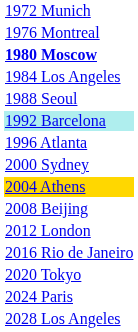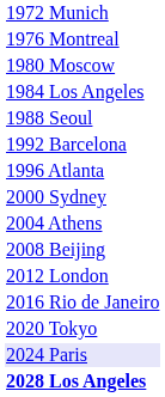1980 Moscow | column 1: bold -> normal
1992 Barcelona | column 1: paleturquoise background -> no background
2004 Athens | column 1: gold background -> no background
2024 Paris | column 1: no background -> lavender background
2028 Los Angeles | column 1: normal -> bold
